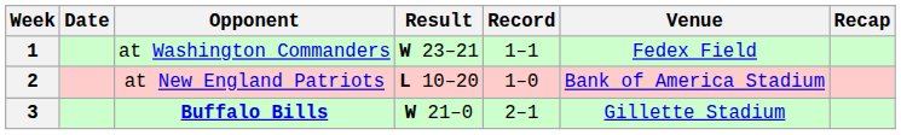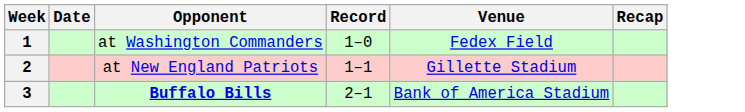- column: Result | W 23–21 | L 10–20 | W 21–0
1 | Record: 1–1 -> 1–0
2 | Record: 1–0 -> 1–1
2 | Venue: Bank of America Stadium -> Gillette Stadium
3 | Venue: Gillette Stadium -> Bank of America Stadium
